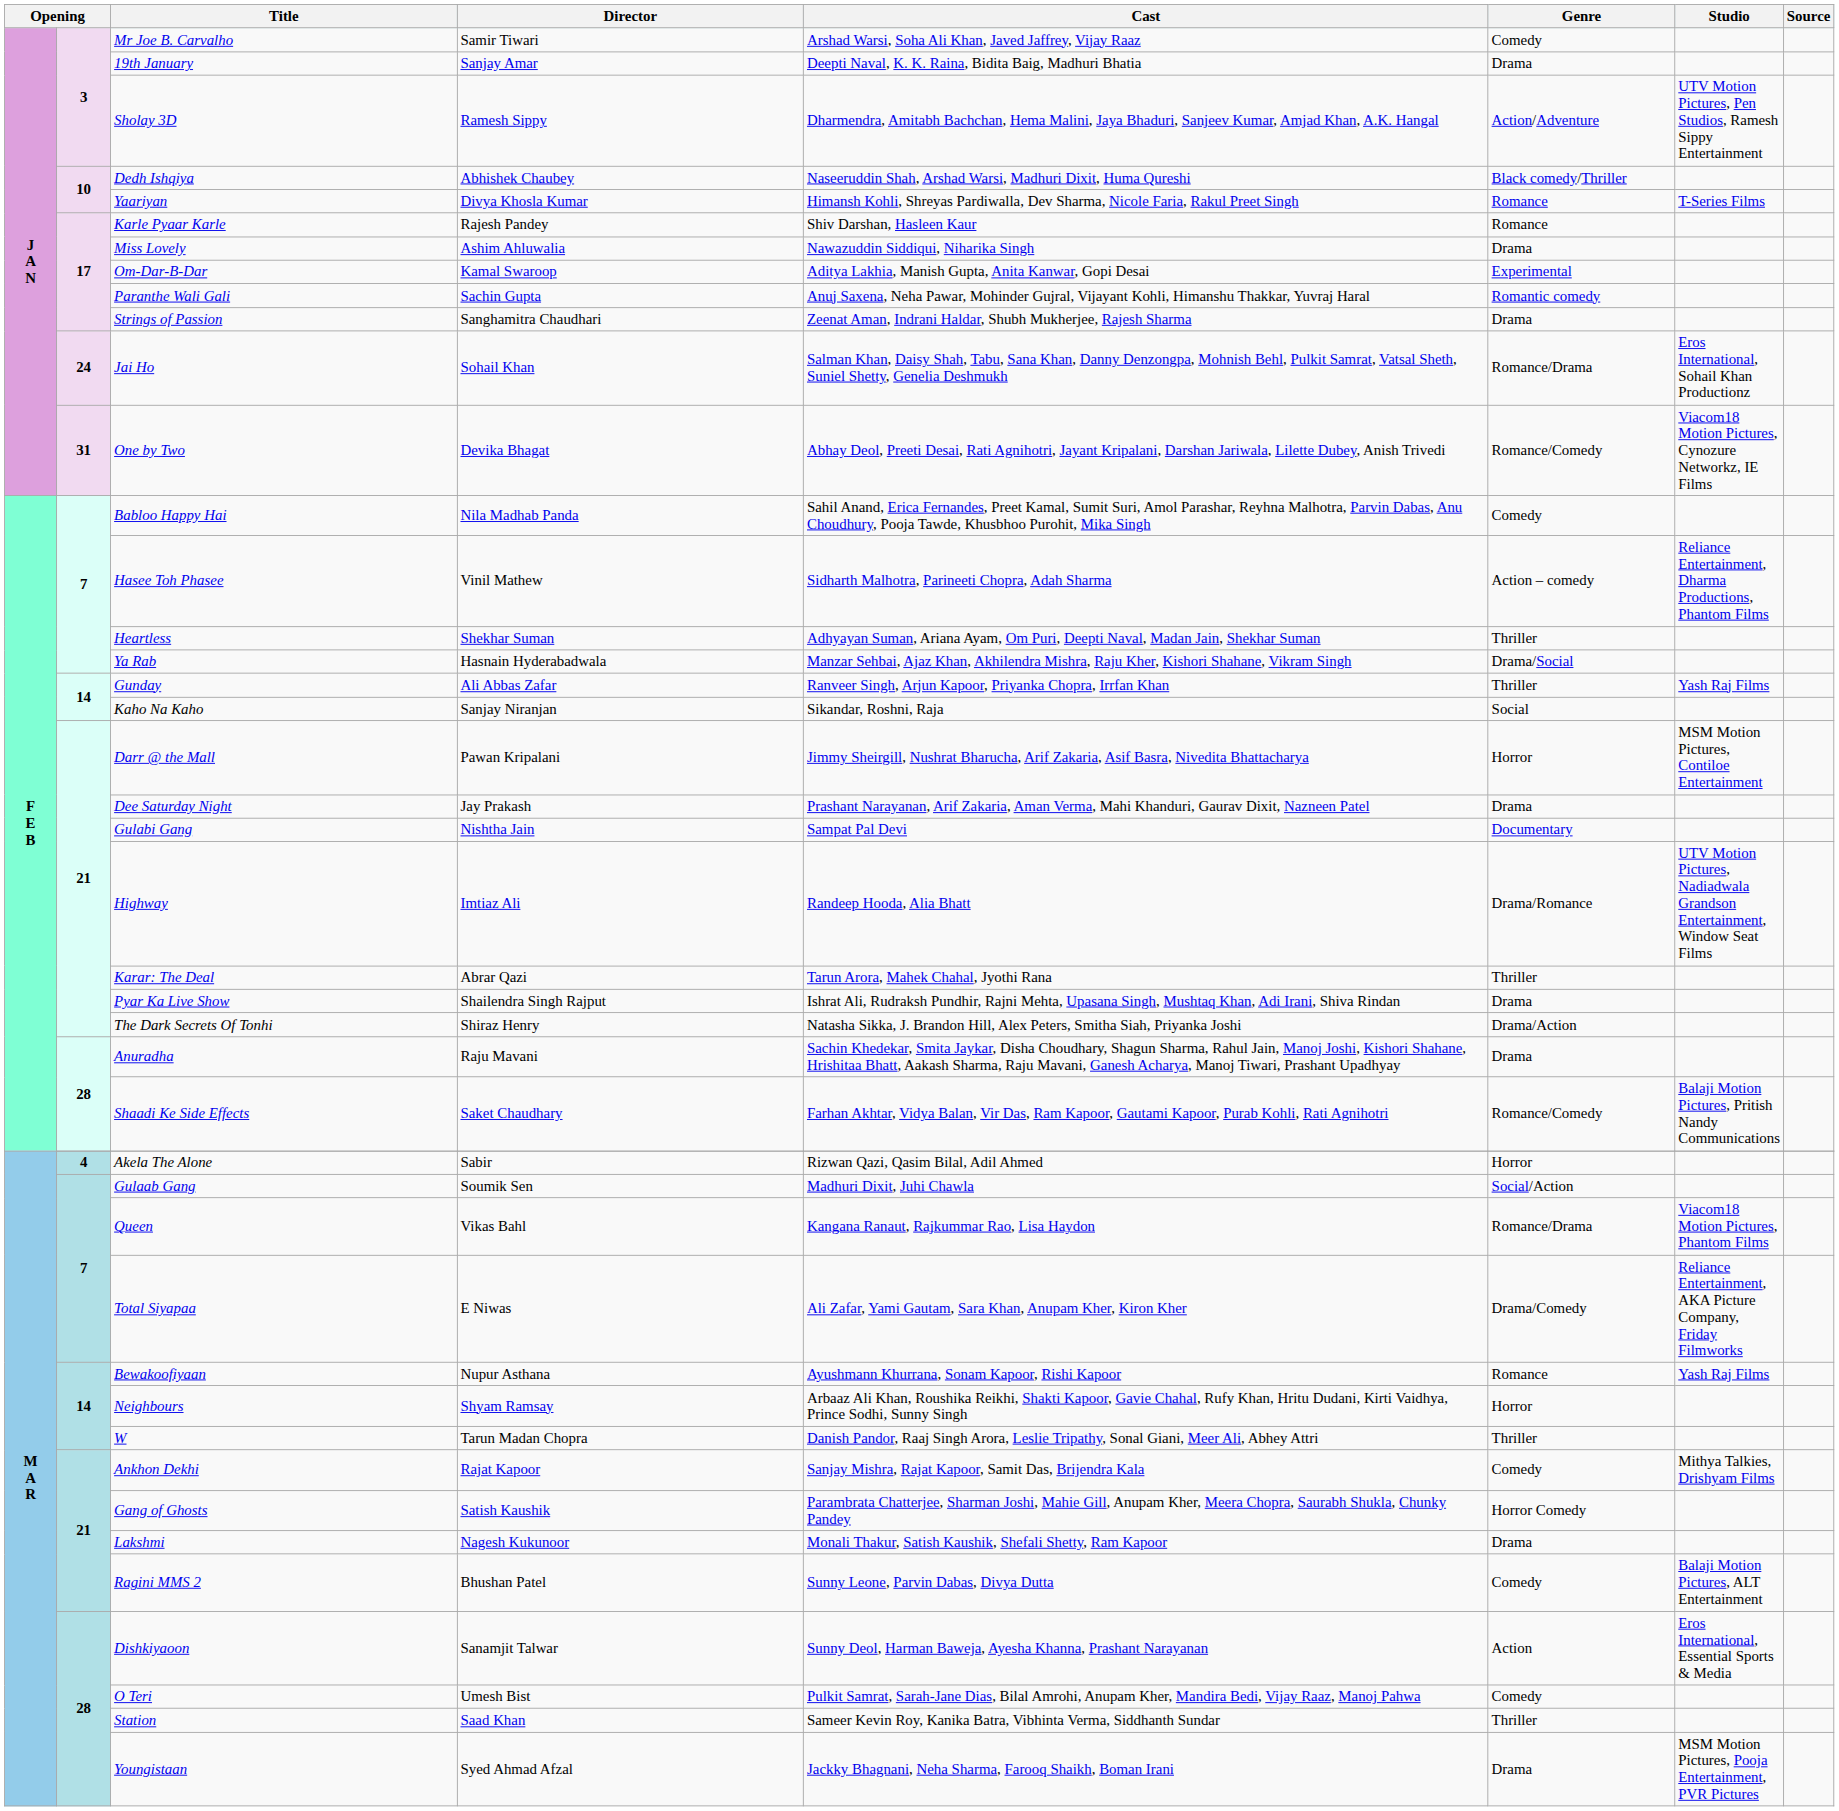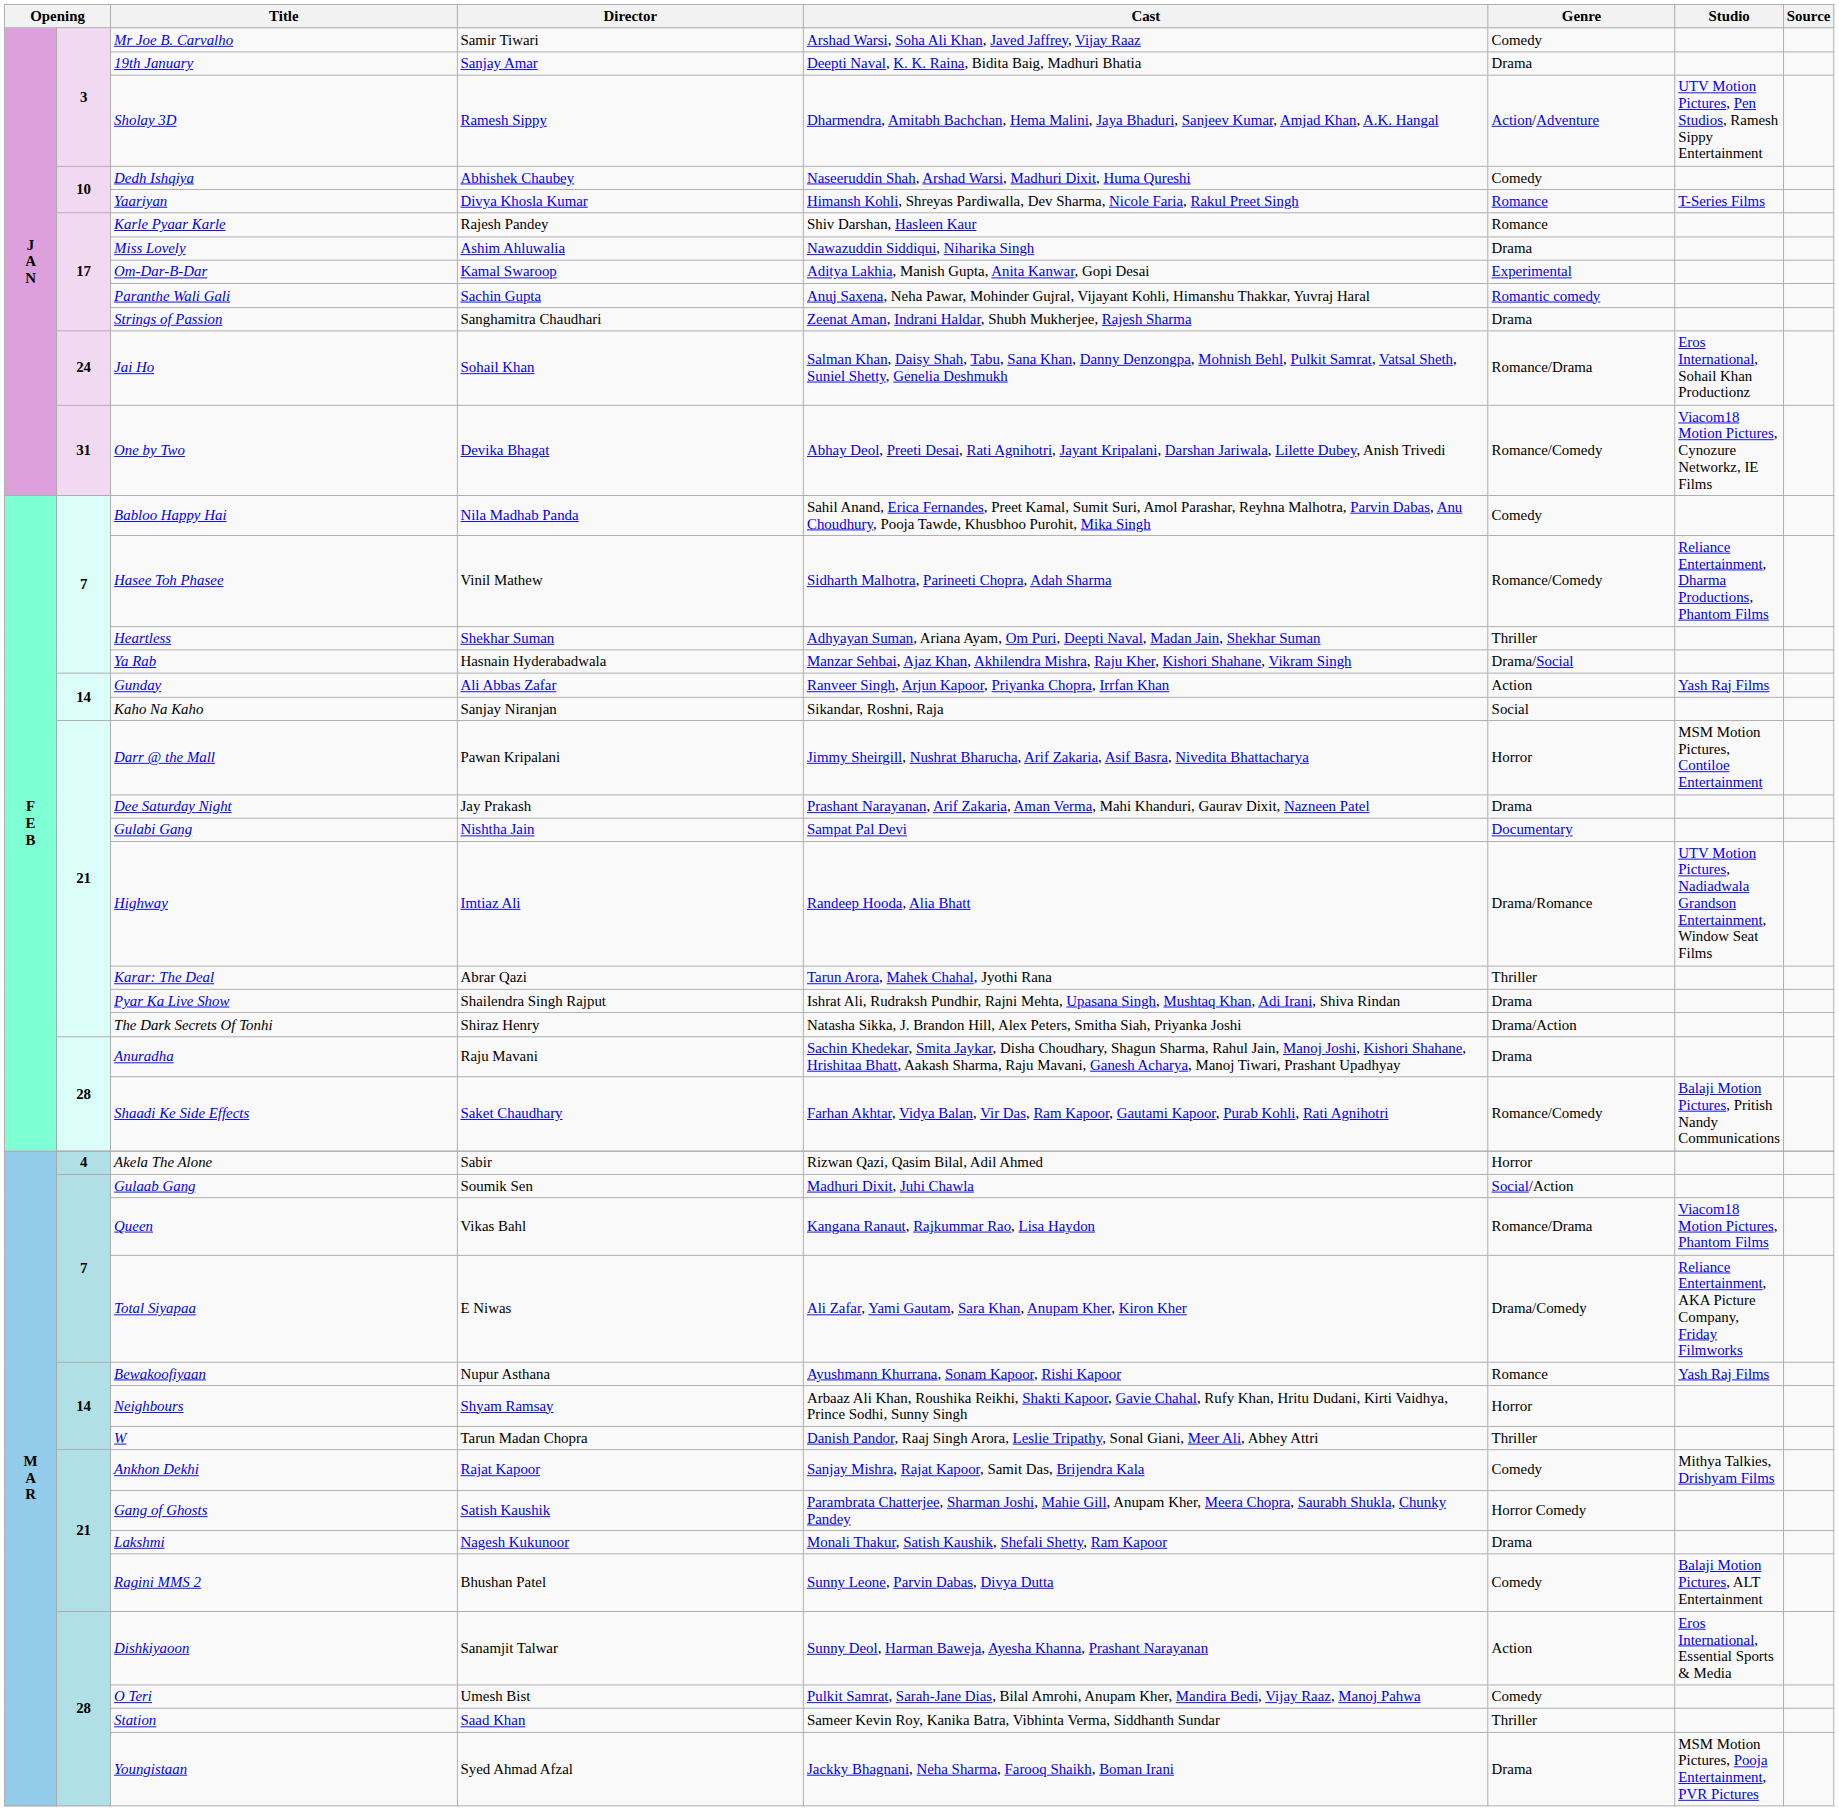Dedh Ishqiya | Genre: Black comedy/Thriller -> Comedy
Hasee Toh Phasee | Genre: Action – comedy -> Romance/Comedy
Gunday | Genre: Thriller -> Action
